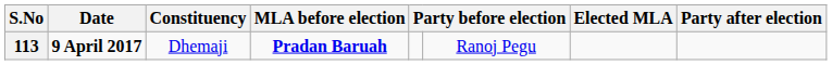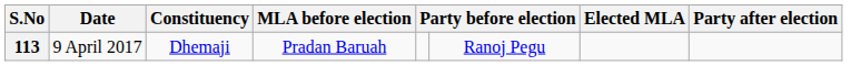113 | Date: bold -> normal
113 | MLA before election: bold -> normal
